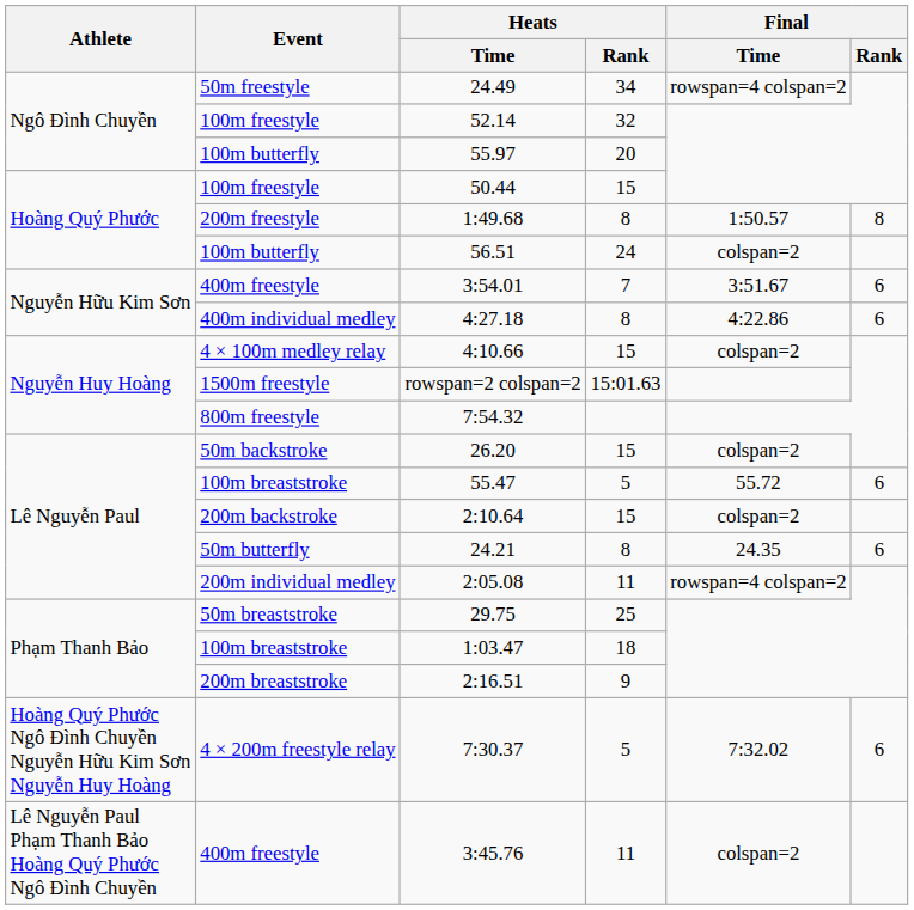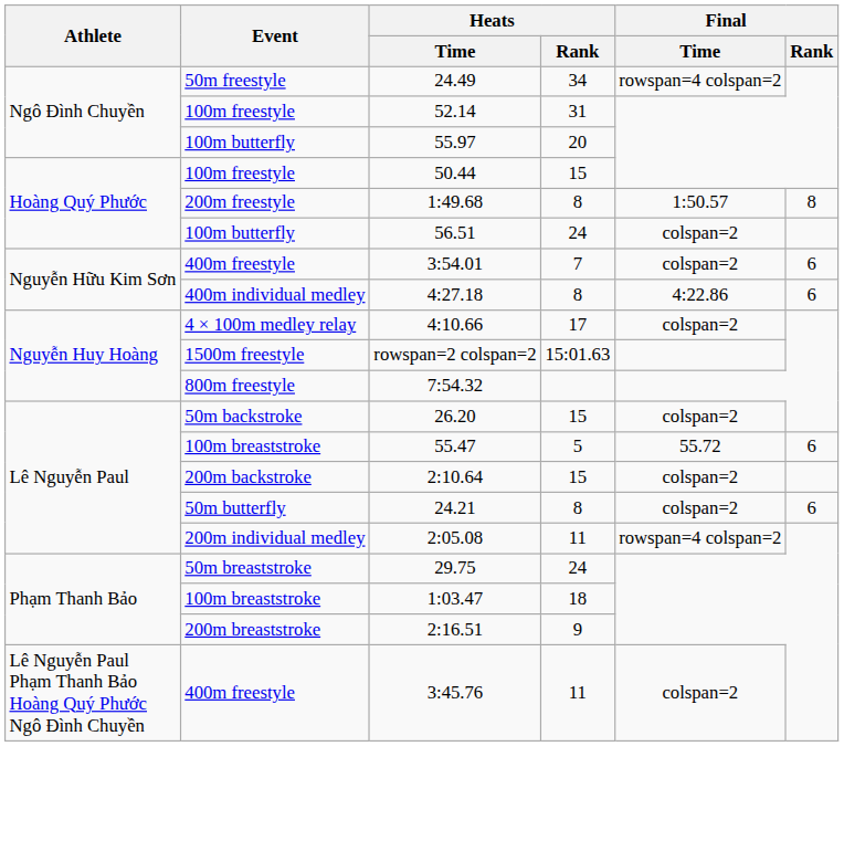52.14 | Heats / Rank: 32 -> 31
3:54.01 | Final / Time: 3:51.67 -> colspan=2
4:10.66 | Heats / Rank: 15 -> 17
24.21 | Final / Time: 24.35 -> colspan=2
29.75 | Heats / Rank: 25 -> 24
- row: Hoàng Quý Phước Ngô Đình Chuyền Nguyễn Hữu Kim Sơn Nguyễn Huy Hoàng | 4 × 200m freestyle relay | 7:30.37 | 5 | 7:32.02 | 6
